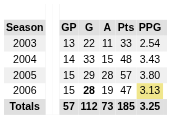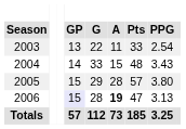2006 | GP: no background -> lavender background
2006 | G: bold -> normal
2006 | A: normal -> bold
2006 | PPG: khaki background -> no background
